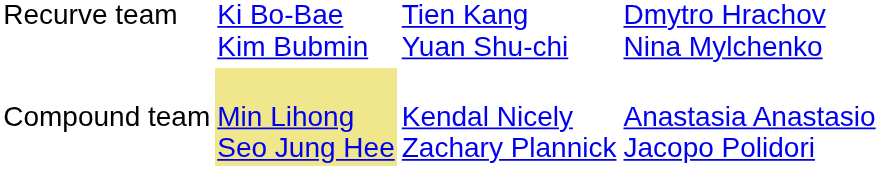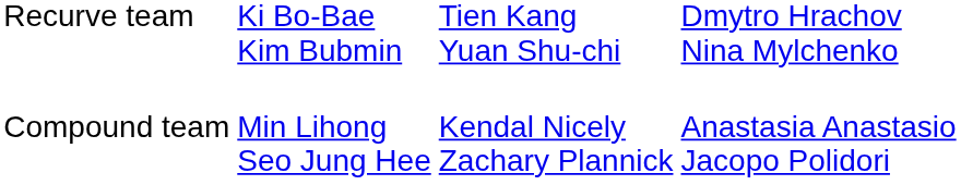Compound team | column 2: khaki background -> no background
